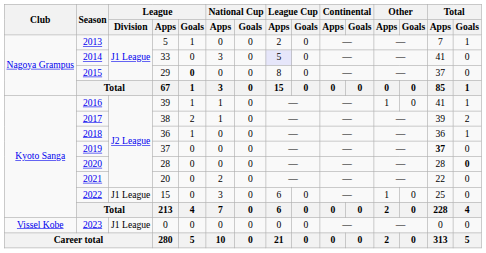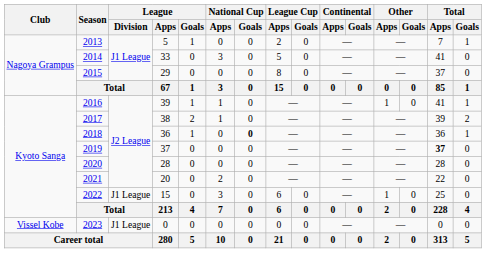2014 | League Cup / Apps: lavender background -> no background
2015 | League / Goals: bold -> normal
2018 | National Cup / Goals: normal -> bold
2020 | Total / Goals: bold -> normal
